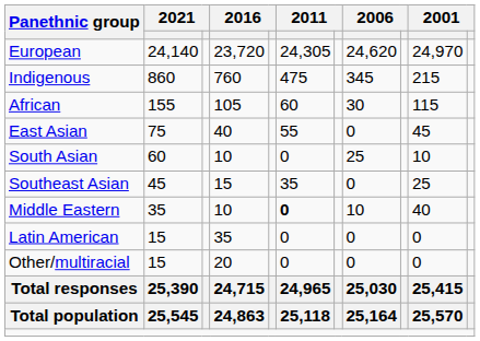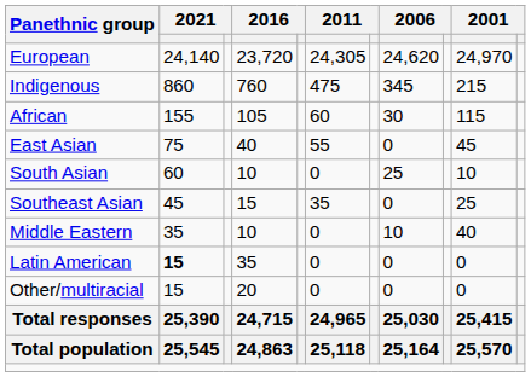Middle Eastern | column 6: bold -> normal
Latin American | column 2: normal -> bold
